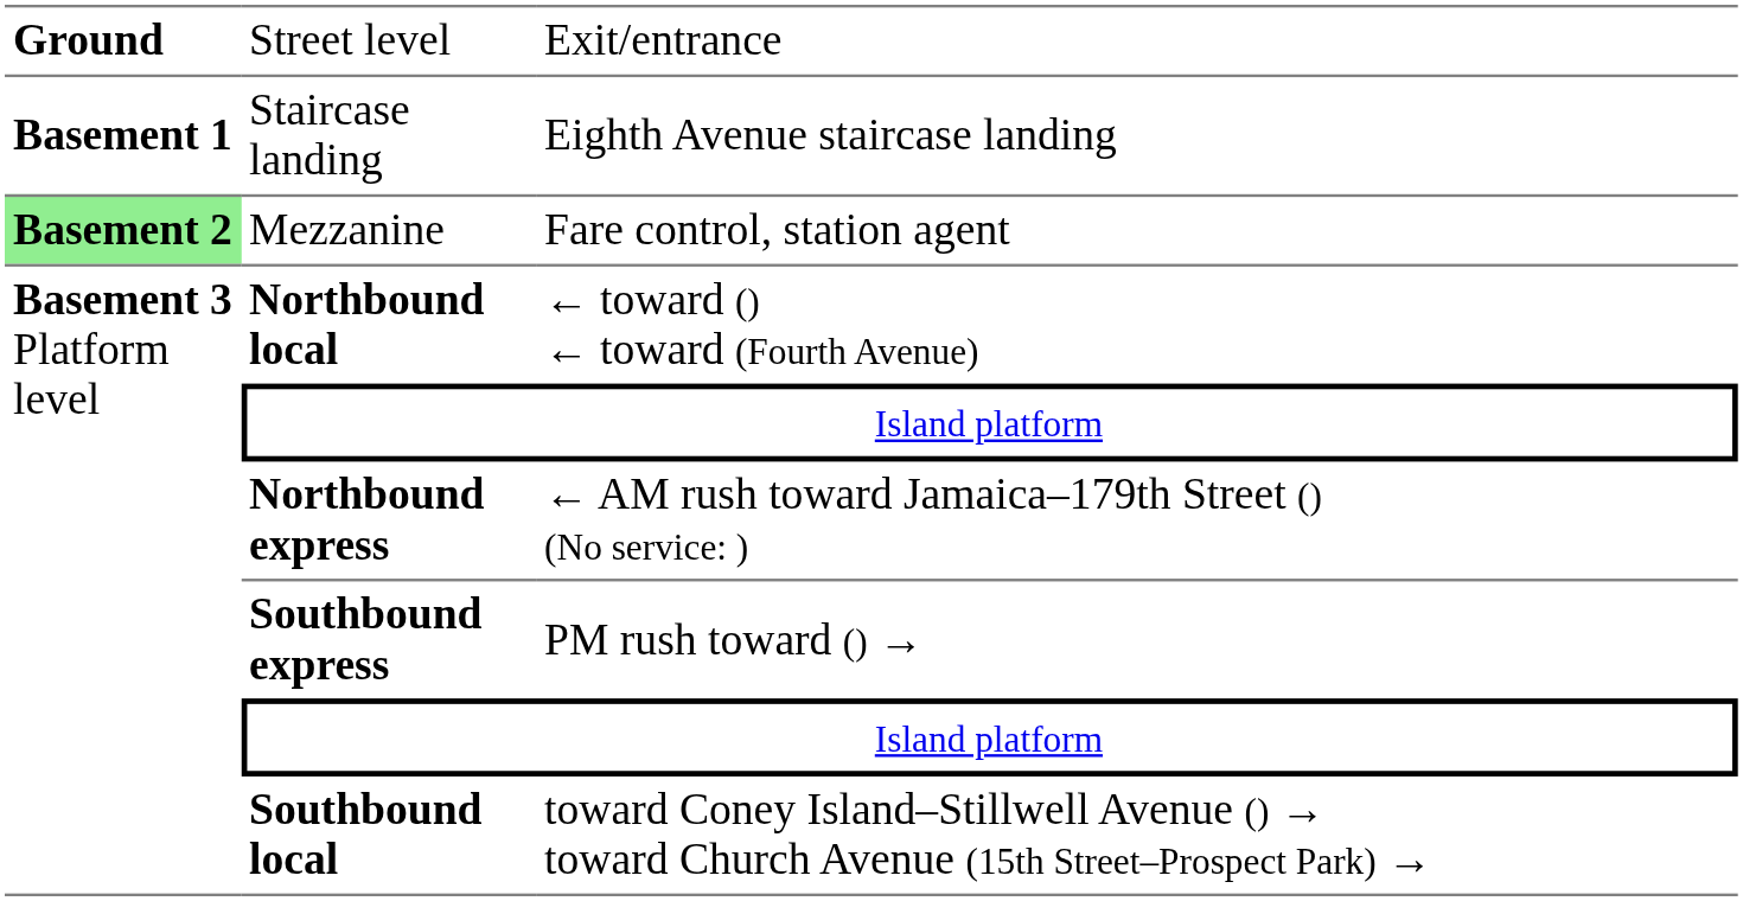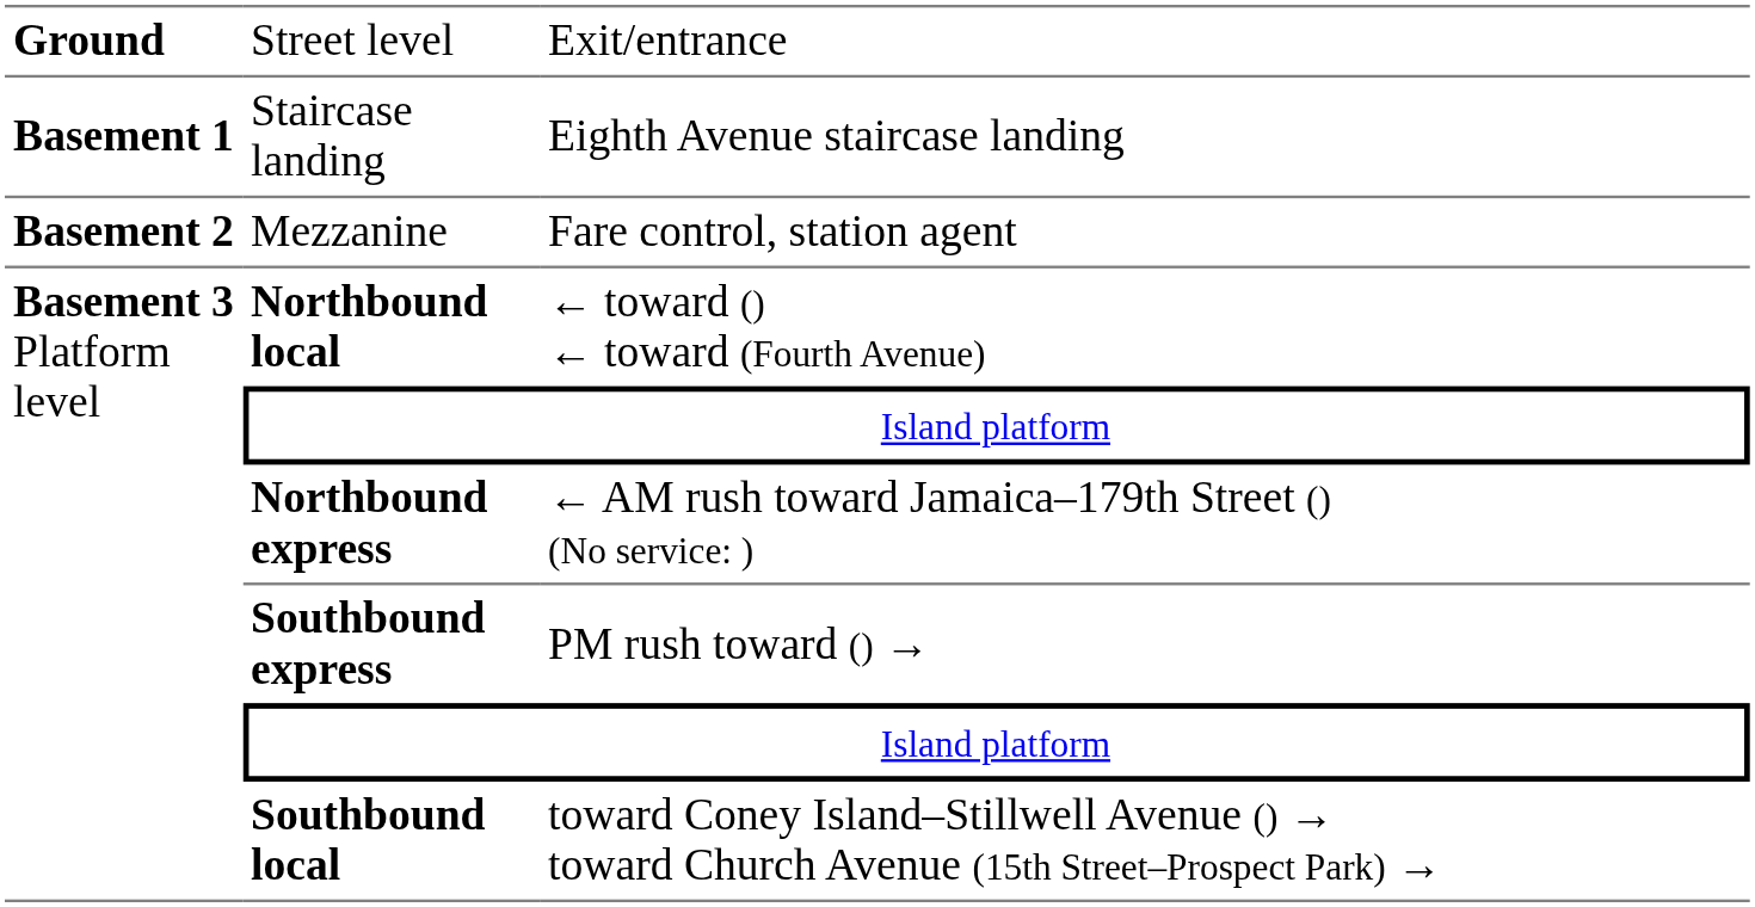Mezzanine | column 1: lightgreen background -> no background
